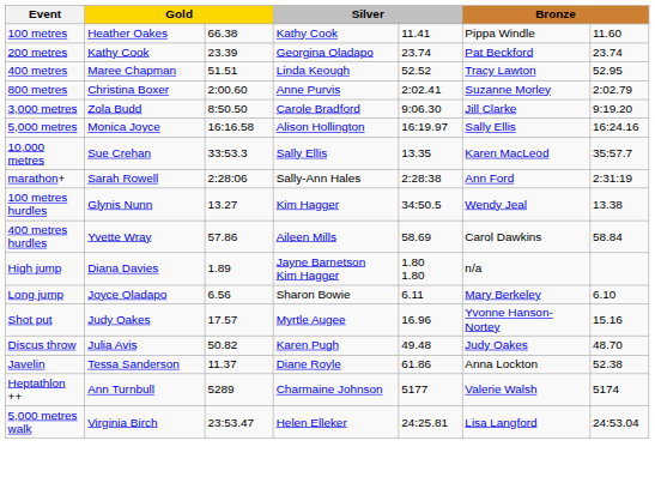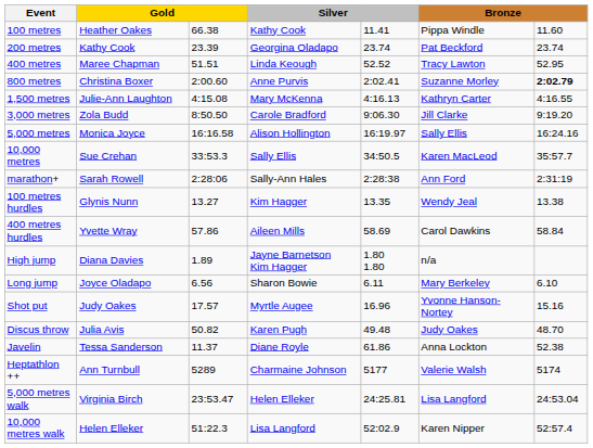800 metres | column 7: normal -> bold
+ row: 1,500 metres | Julie-Ann Laughton | 4:15.08 | Mary McKenna | 4:16.13 | Kathryn Carter | 4:16.55
10,000 metres | column 5: 13.35 -> 34:50.5
100 metres hurdles | column 5: 34:50.5 -> 13.35
+ row: 10,000 metres walk | Helen Elleker | 51:22.3 | Lisa Langford | 52:02.9 | Karen Nipper | 52:57.4
